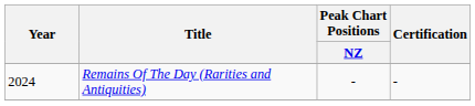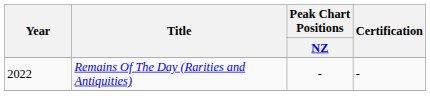Remains Of The Day (Rarities and Antiquities) | Year: 2024 -> 2022
